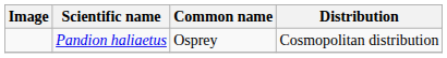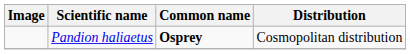Pandion haliaetus | Common name: normal -> bold
